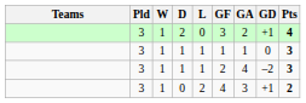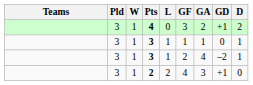columns swapped: D <-> Pts
